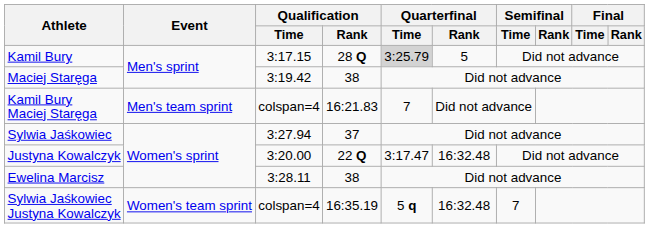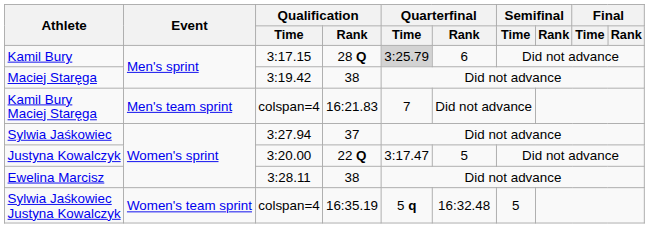Kamil Bury | Quarterfinal / Rank: 5 -> 6
Justyna Kowalczyk | Quarterfinal / Rank: 16:32.48 -> 5
Sylwia Jaśkowiec Justyna Kowalczyk | Semifinal / Time: 7 -> 5
